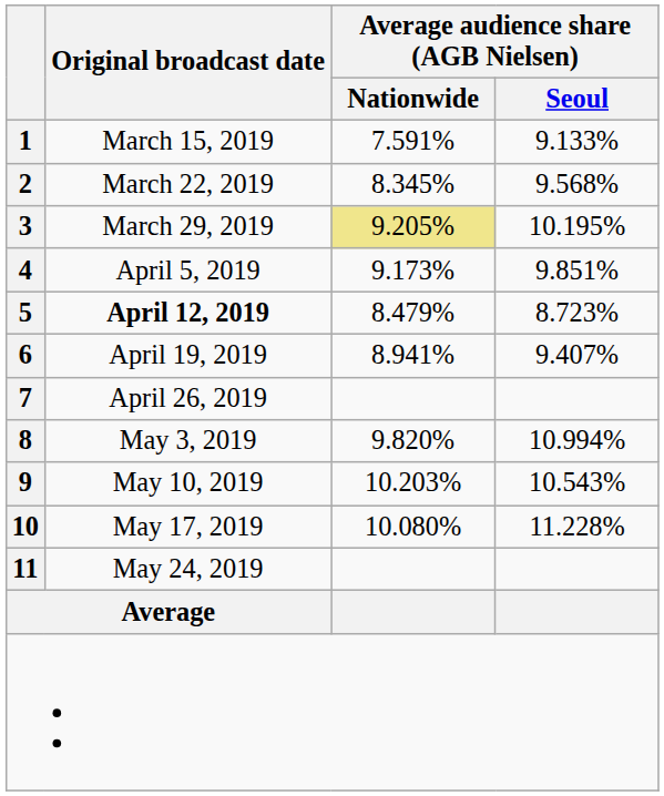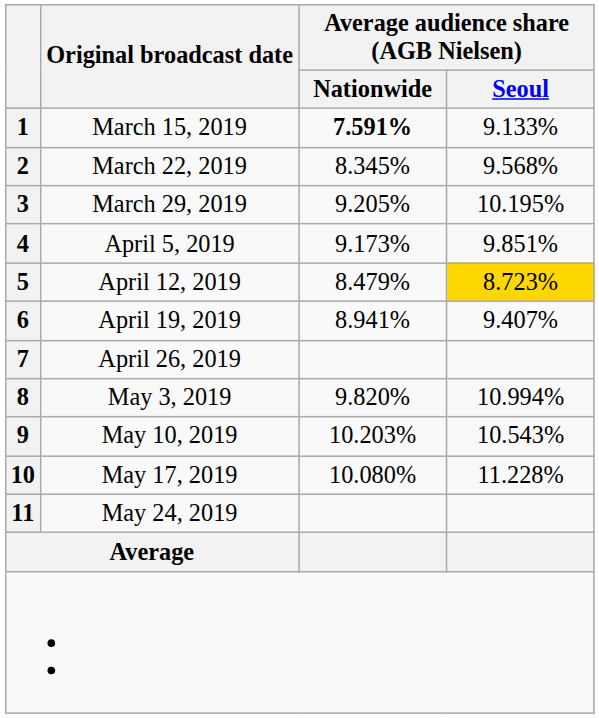1 | Average audience share (AGB Nielsen) / Nationwide: normal -> bold
3 | Average audience share (AGB Nielsen) / Nationwide: khaki background -> no background
5 | Original broadcast date: bold -> normal
5 | Average audience share (AGB Nielsen) / Seoul: no background -> gold background
